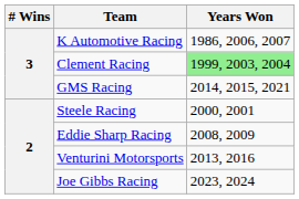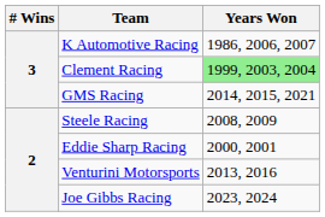Steele Racing | Years Won: 2000, 2001 -> 2008, 2009
Eddie Sharp Racing | Years Won: 2008, 2009 -> 2000, 2001
